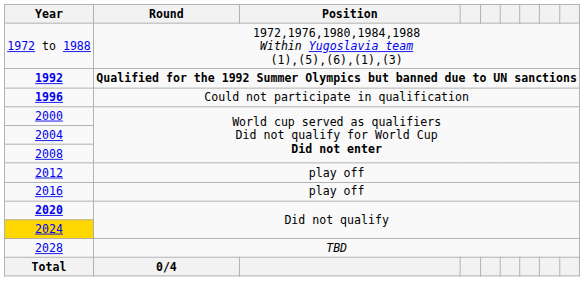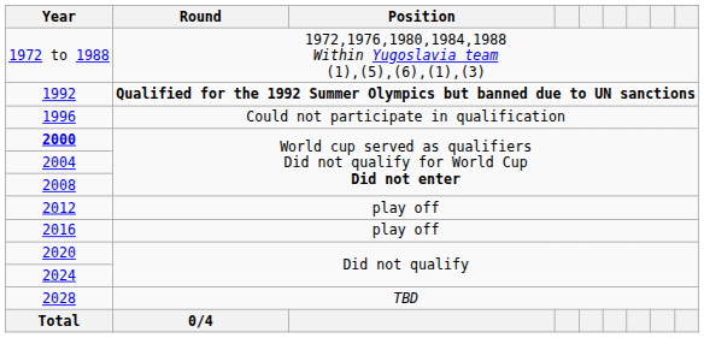1992 | Year: bold -> normal
1996 | Year: bold -> normal
2000 | Year: normal -> bold
2020 | Year: bold -> normal
2024 | Year: gold background -> no background
